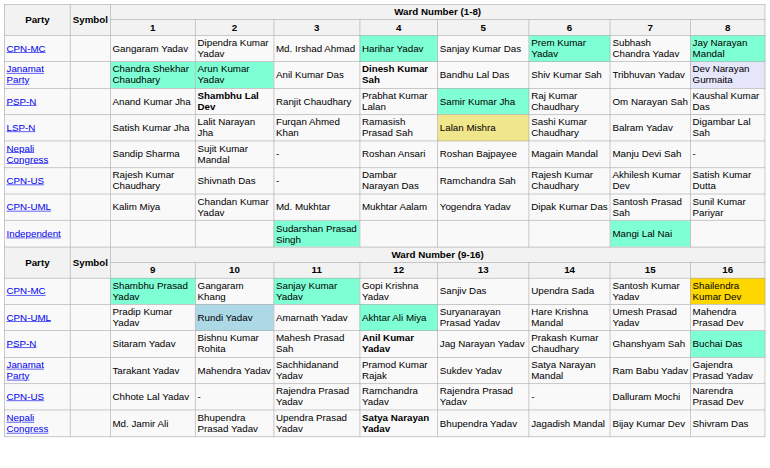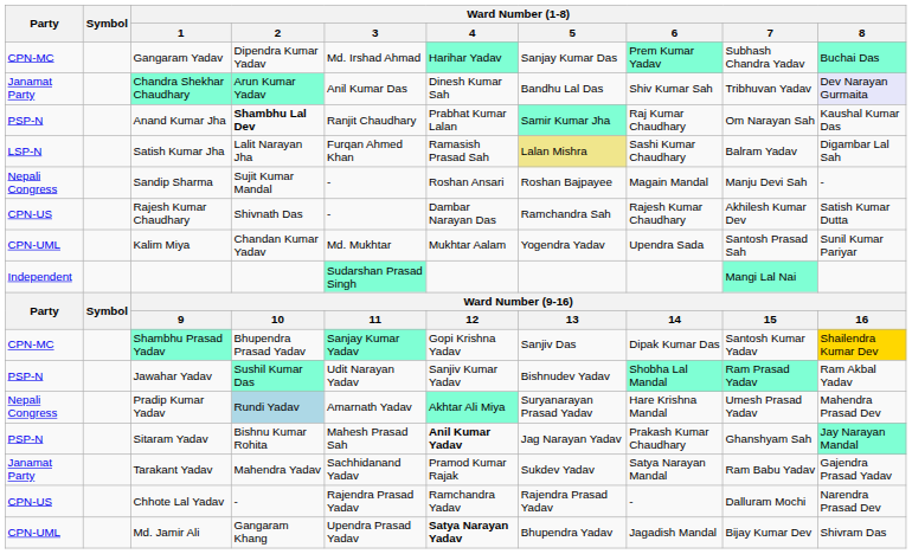Gangaram Yadav | Ward Number (1-8) / 8: Jay Narayan Mandal -> Buchai Das
Chandra Shekhar Chaudhary | Ward Number (1-8) / 4: bold -> normal
Kalim Miya | Ward Number (1-8) / 6: Dipak Kumar Das -> Upendra Sada
Shambhu Prasad Yadav | Ward Number (1-8) / 2: Gangaram Khang -> Bhupendra Prasad Yadav
Shambhu Prasad Yadav | Ward Number (1-8) / 6: Upendra Sada -> Dipak Kumar Das
+ row: PSP-N | Jawahar Yadav | Sushil Kumar Das | Udit Narayan Yadav | Sanjiv Kumar Yadav | Bishnudev Yadav | Shobha Lal Mandal | Ram Prasad Yadav | Ram Akbal Yadav
Pradip Kumar Yadav | Party: CPN-UML -> Nepali Congress
Sitaram Yadav | Ward Number (1-8) / 8: Buchai Das -> Jay Narayan Mandal
Md. Jamir Ali | Party: Nepali Congress -> CPN-UML
Md. Jamir Ali | Ward Number (1-8) / 2: Bhupendra Prasad Yadav -> Gangaram Khang
